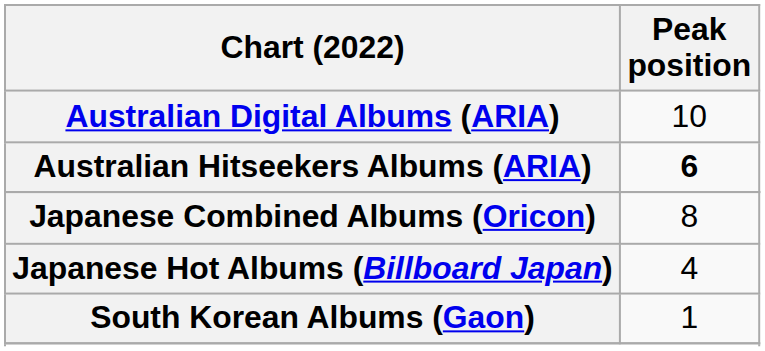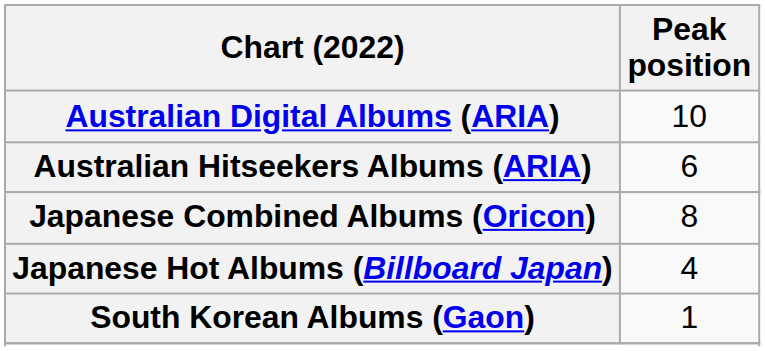Australian Hitseekers Albums (ARIA) | Peak position: bold -> normal
